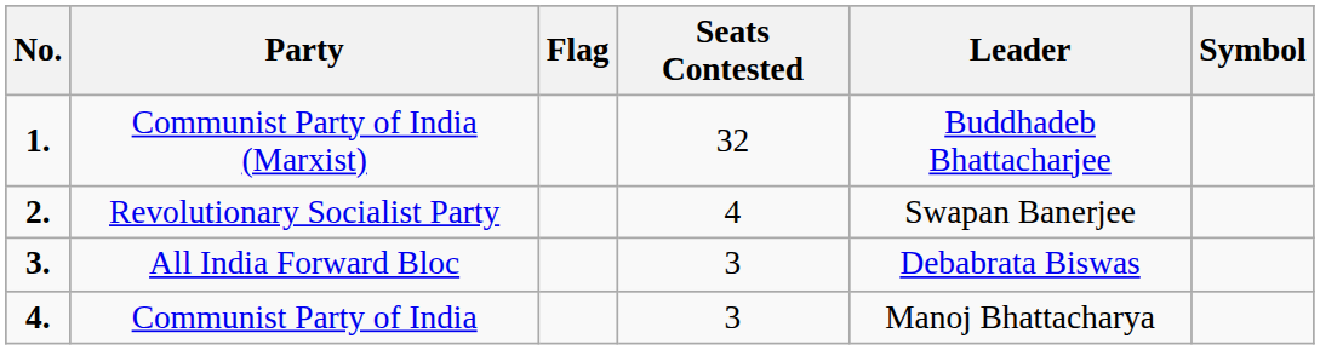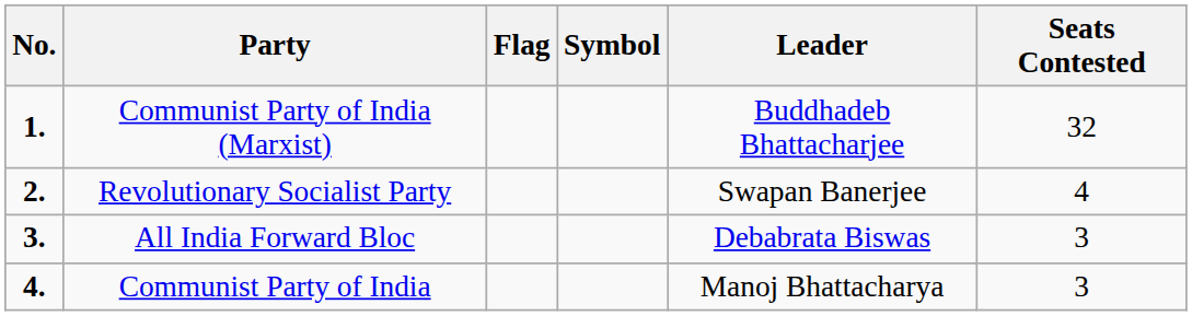columns swapped: Symbol <-> Seats Contested
